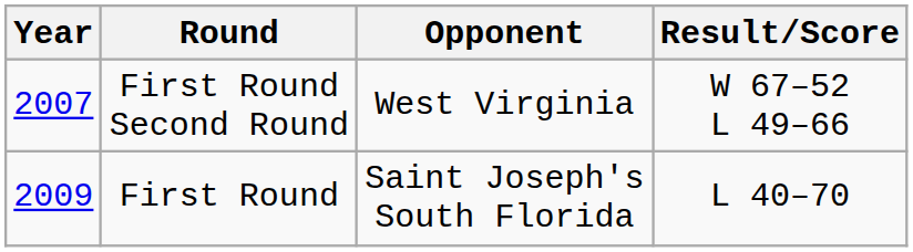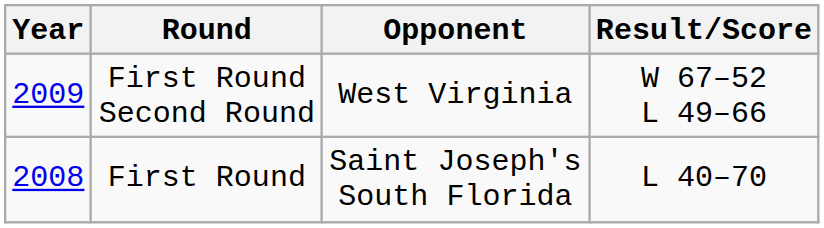First Round Second Round | Year: 2007 -> 2009
First Round | Year: 2009 -> 2008
